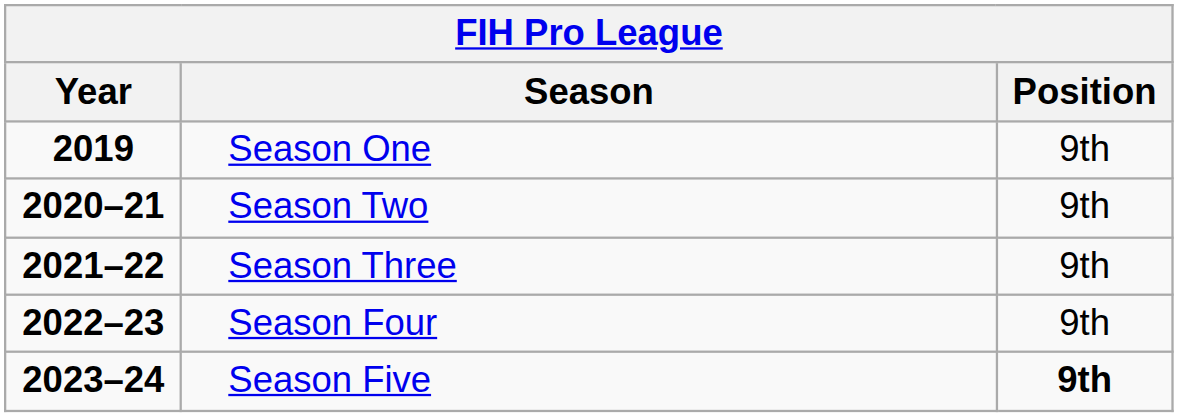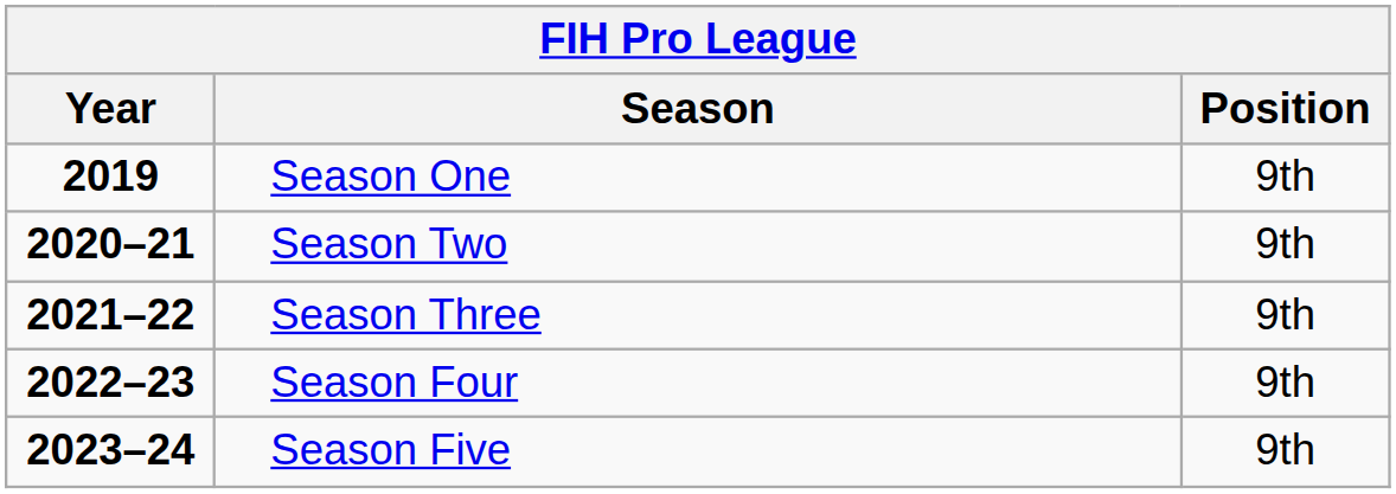Season Five | Position: bold -> normal
